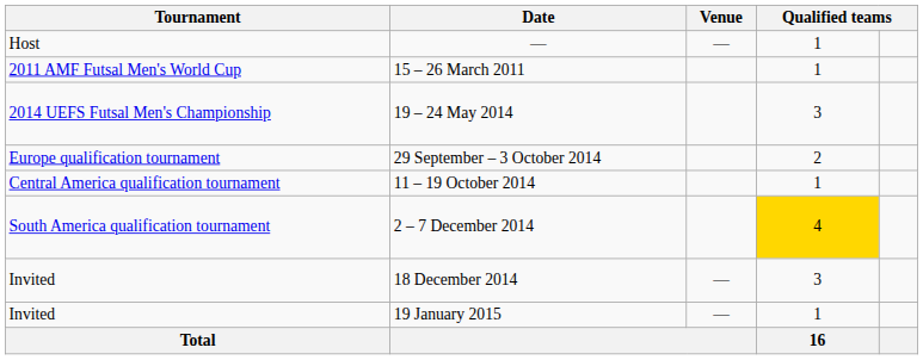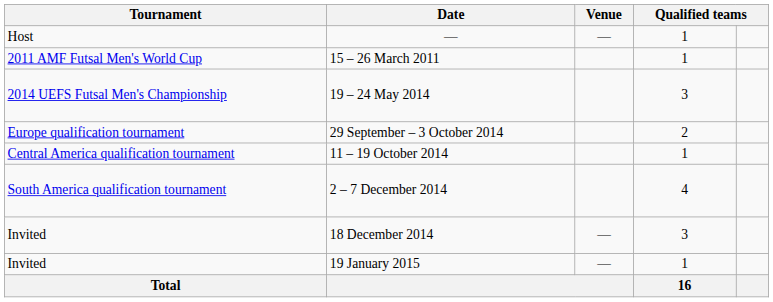2 – 7 December 2014 | column 4: gold background -> no background
